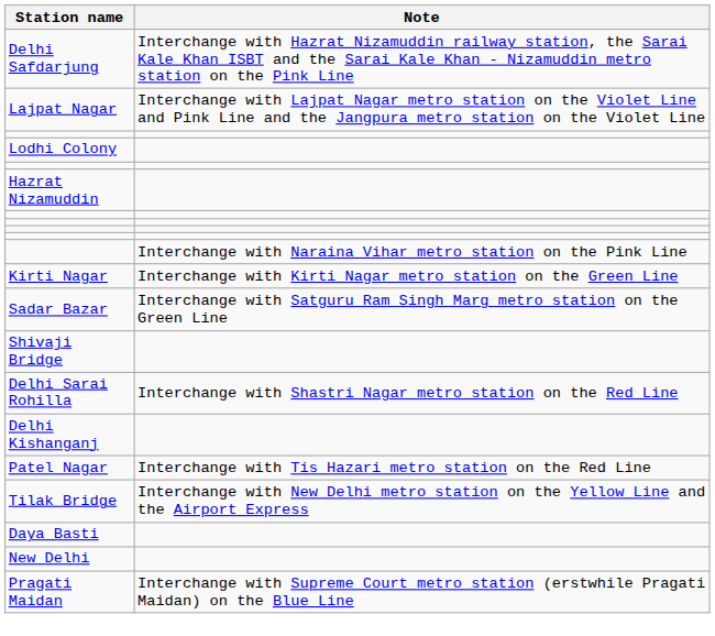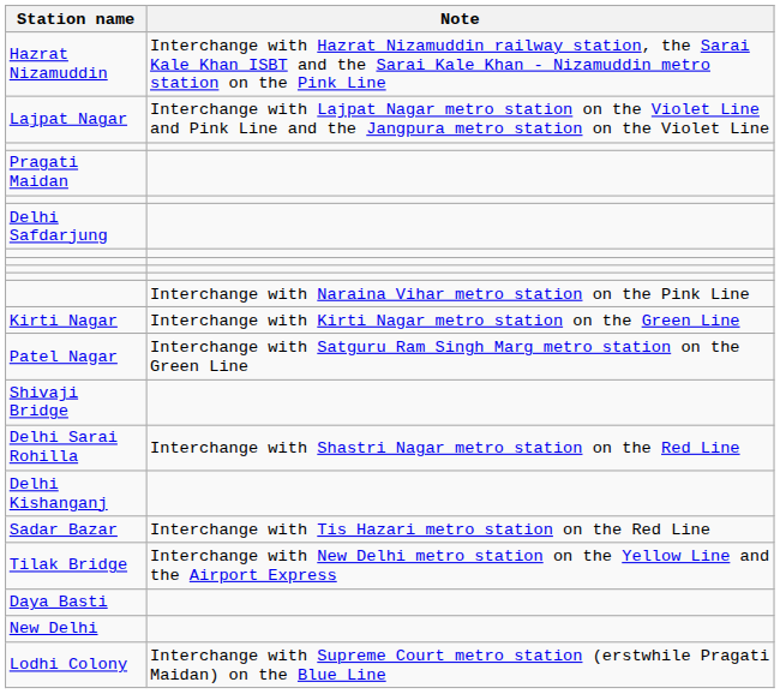row 2 | Station name: Delhi Safdarjung -> Hazrat Nizamuddin
row 5 | Station name: Lodhi Colony -> Pragati Maidan
row 7 | Station name: Hazrat Nizamuddin -> Delhi Safdarjung
row 14 | Station name: Sadar Bazar -> Patel Nagar
row 18 | Station name: Patel Nagar -> Sadar Bazar
row 22 | Station name: Pragati Maidan -> Lodhi Colony
